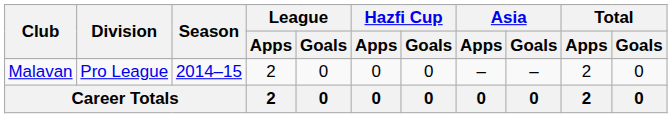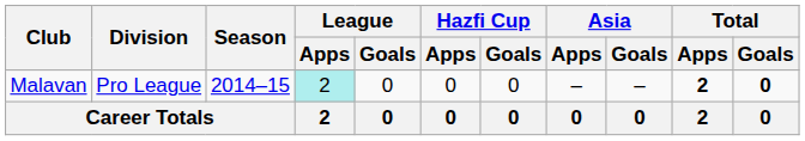Malavan | League / Apps: no background -> paleturquoise background
Malavan | Total / Apps: normal -> bold
Malavan | Total / Goals: normal -> bold
